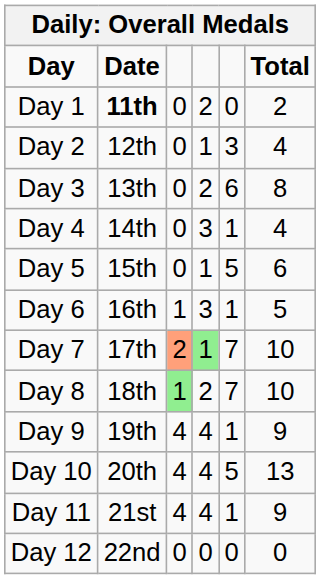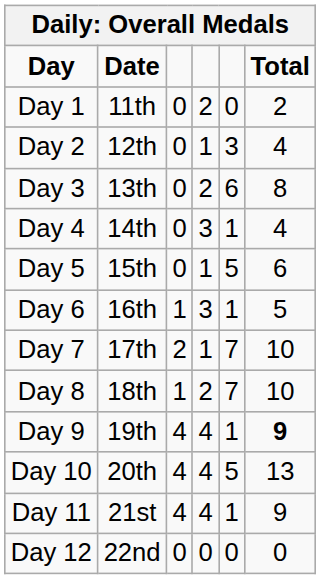Day 1 | Date: bold -> normal
Day 7 | column 3: lightsalmon background -> no background
Day 7 | column 4: lightgreen background -> no background
Day 8 | column 3: lightgreen background -> no background
Day 9 | Total: normal -> bold
